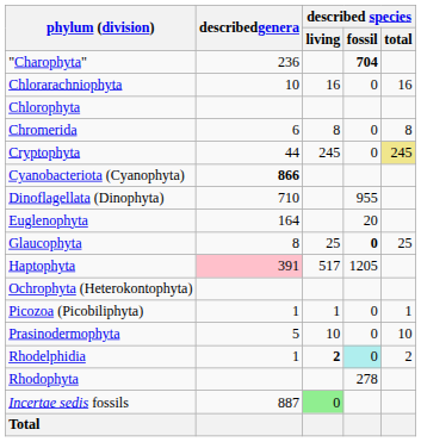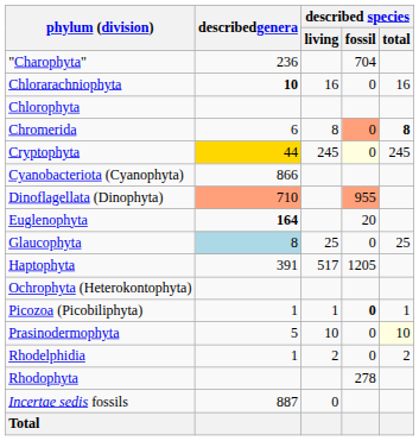"Charophyta" | described species / fossil: bold -> normal
Chlorarachniophyta | describedgenera: normal -> bold
Chromerida | described species / fossil: no background -> lightsalmon background
Chromerida | described species / total: normal -> bold
Cryptophyta | describedgenera: no background -> gold background
Cryptophyta | described species / fossil: no background -> lightyellow background
Cryptophyta | described species / total: khaki background -> no background
Cyanobacteriota (Cyanophyta) | describedgenera: bold -> normal
Dinoflagellata (Dinophyta) | describedgenera: no background -> lightsalmon background
Dinoflagellata (Dinophyta) | described species / fossil: no background -> lightsalmon background
Euglenophyta | describedgenera: normal -> bold
Glaucophyta | describedgenera: no background -> lightblue background
Glaucophyta | described species / fossil: bold -> normal
Haptophyta | describedgenera: pink background -> no background
Picozoa (Picobiliphyta) | described species / fossil: normal -> bold
Prasinodermophyta | described species / total: no background -> lightyellow background
Rhodelphidia | described species / living: bold -> normal
Rhodelphidia | described species / fossil: paleturquoise background -> no background
Incertae sedis fossils | described species / living: lightgreen background -> no background
